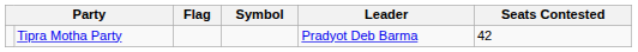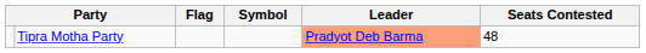Tipra Motha Party | Leader: no background -> lightsalmon background
Tipra Motha Party | Seats Contested: 42 -> 48
